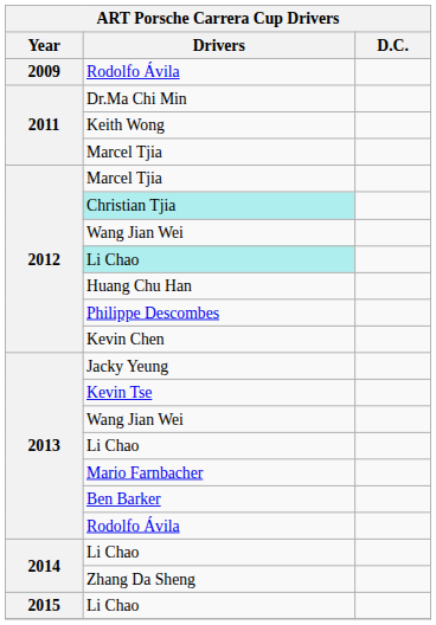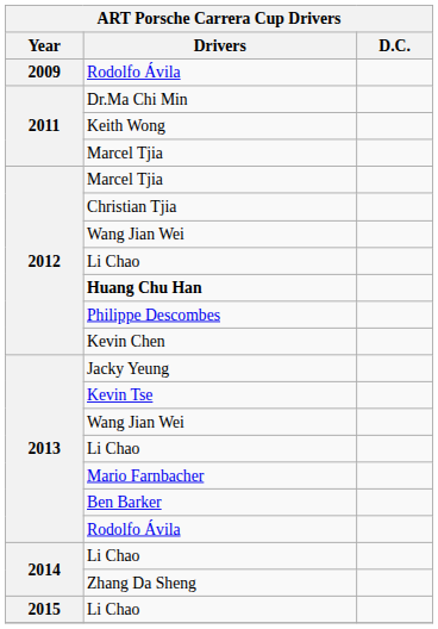Christian Tjia | Drivers: paleturquoise background -> no background
2012 / Li Chao | Drivers: paleturquoise background -> no background
Huang Chu Han | Drivers: normal -> bold
